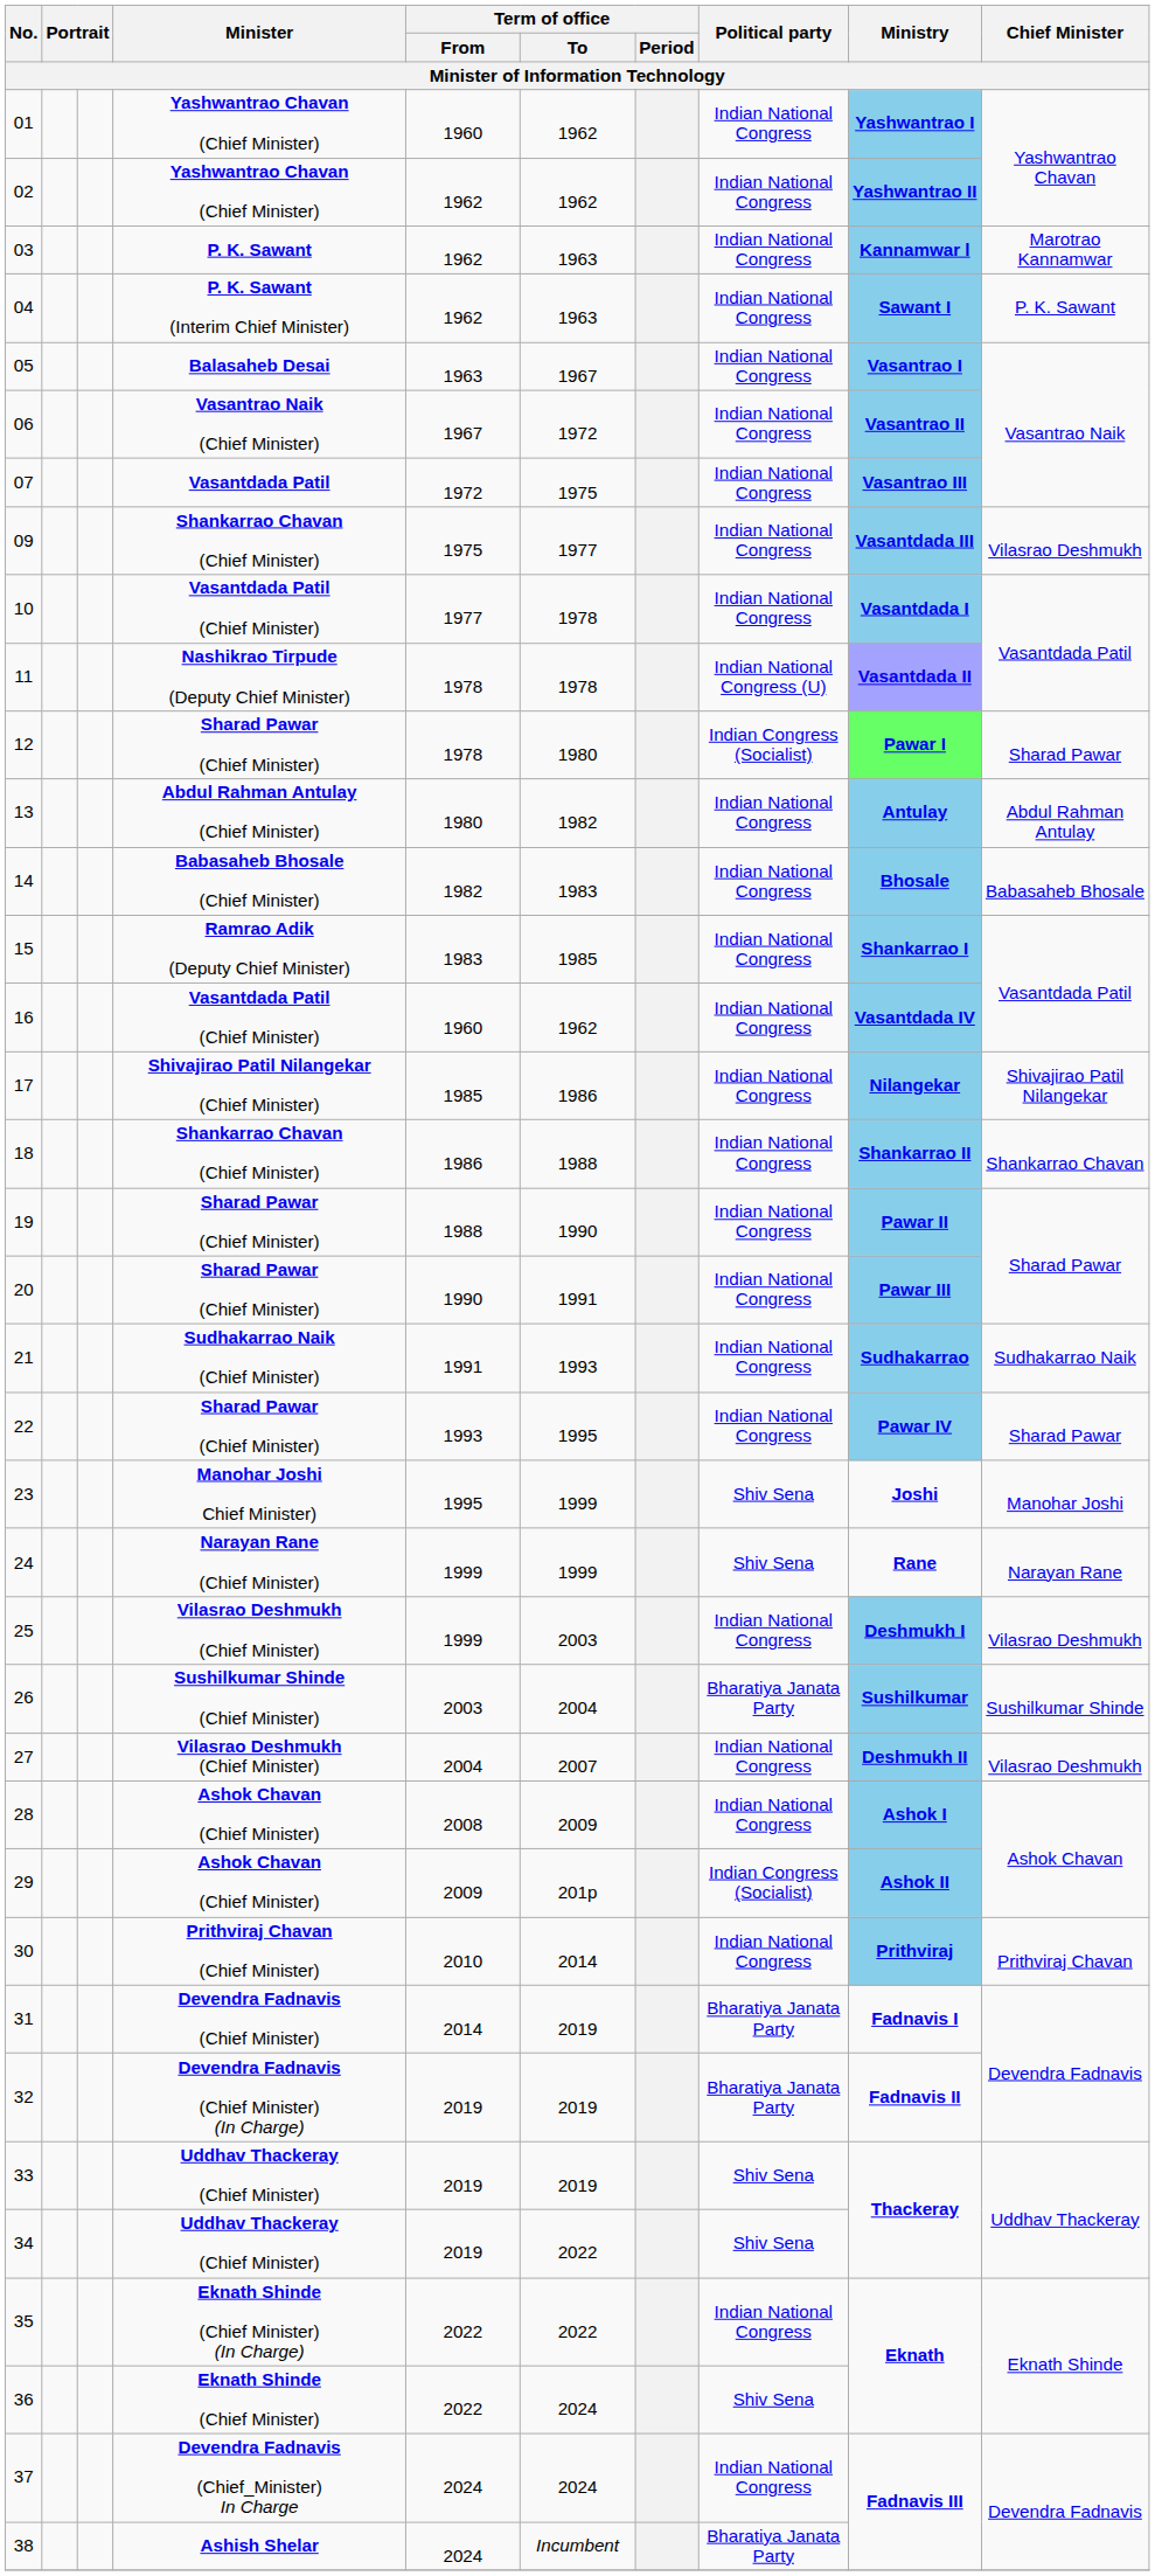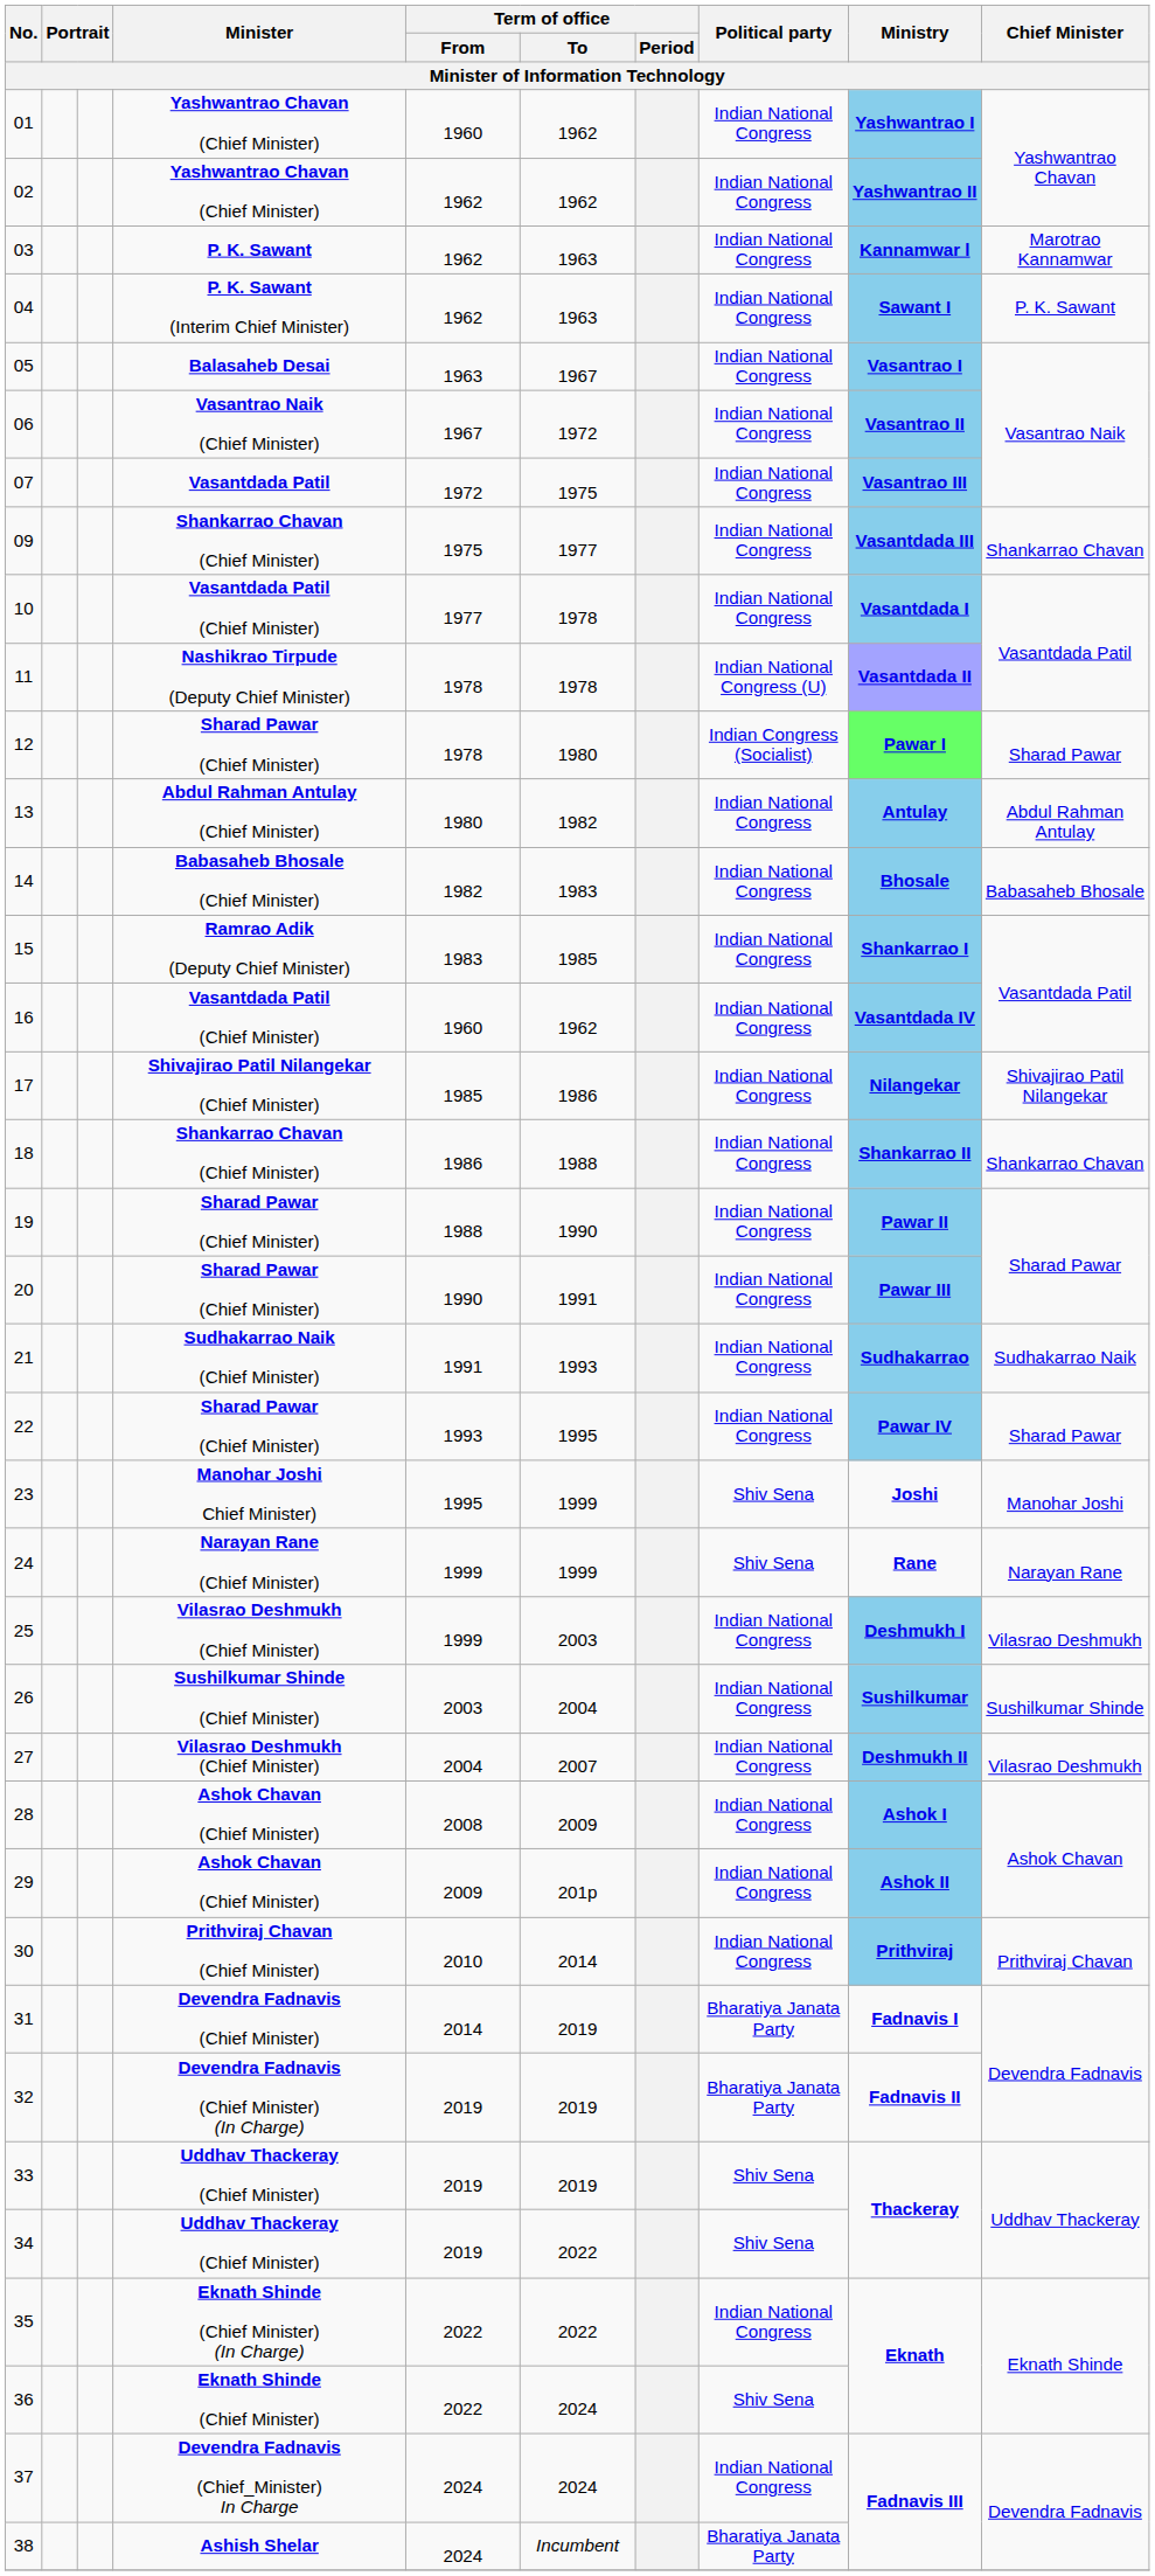09 | Chief Minister: Vilasrao Deshmukh -> Shankarrao Chavan
26 | Political party: Bharatiya Janata Party -> Indian National Congress
29 | Political party: Indian Congress (Socialist) -> Indian National Congress
